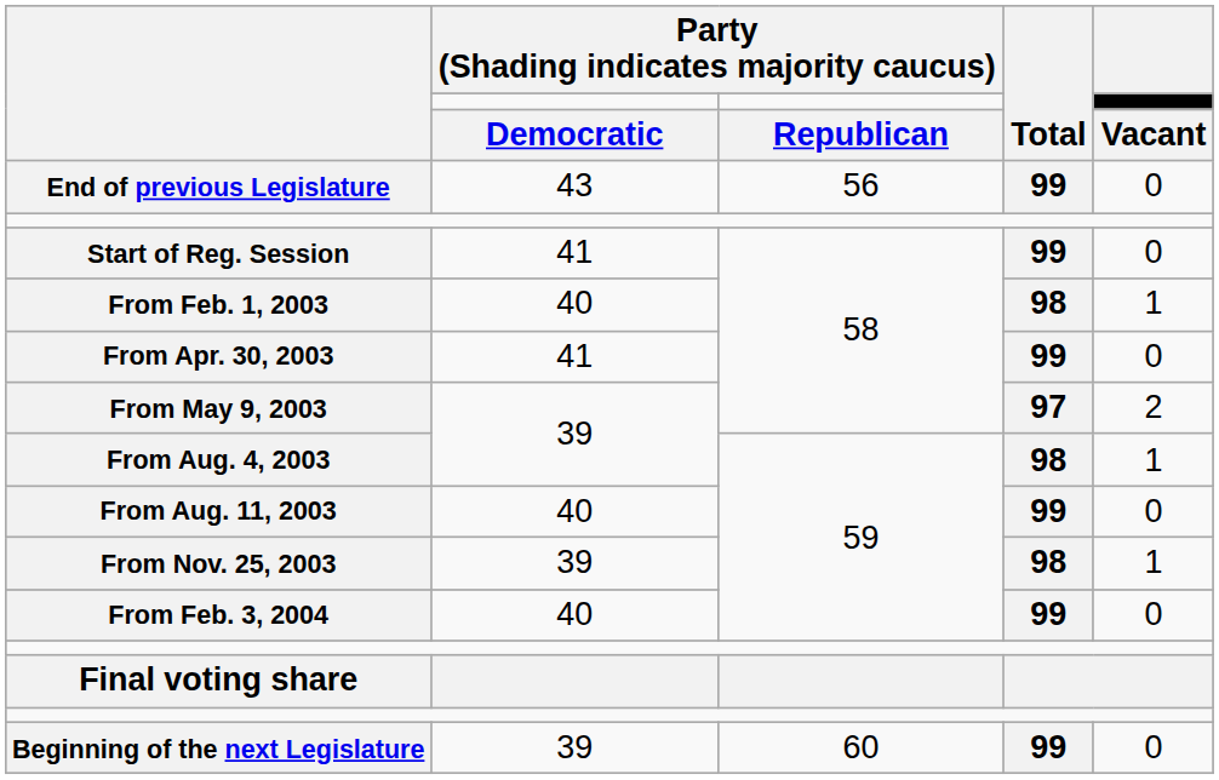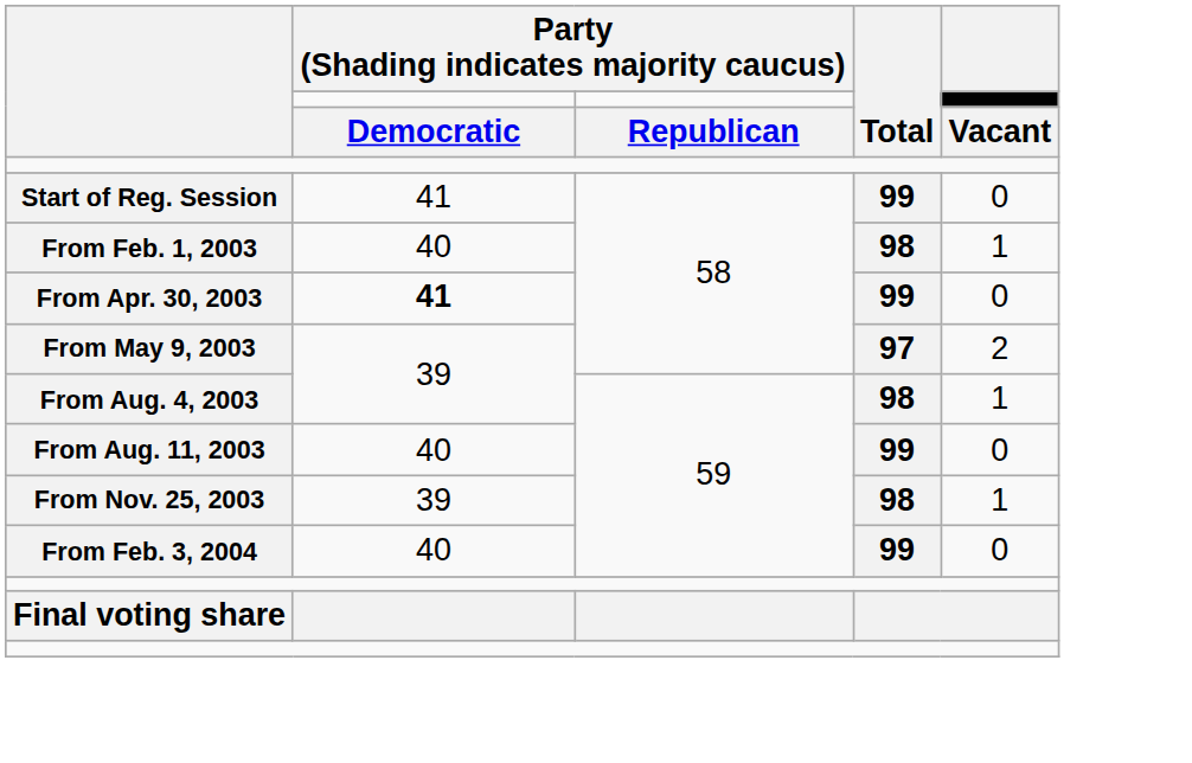- row: End of previous Legislature | 43 | 56 | 99 | 0
From Apr. 30, 2003 | column 2: normal -> bold
- row: Beginning of the next Legislature | 39 | 60 | 99 | 0
